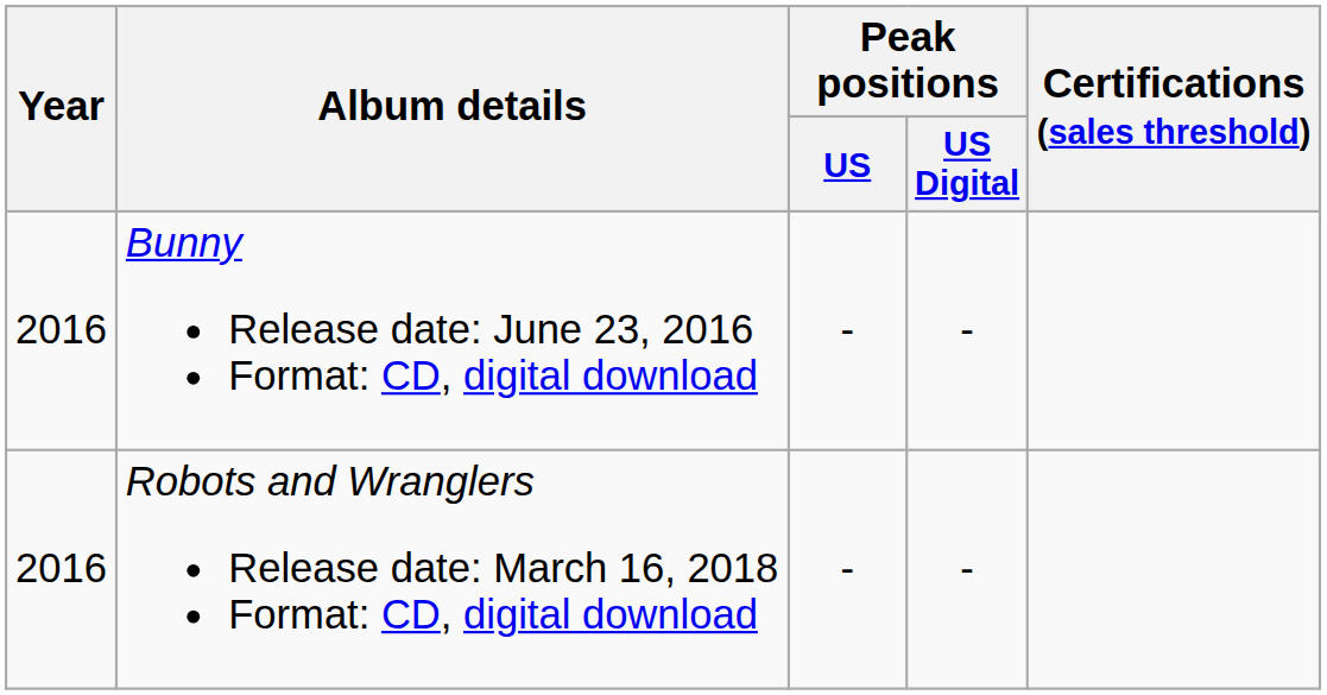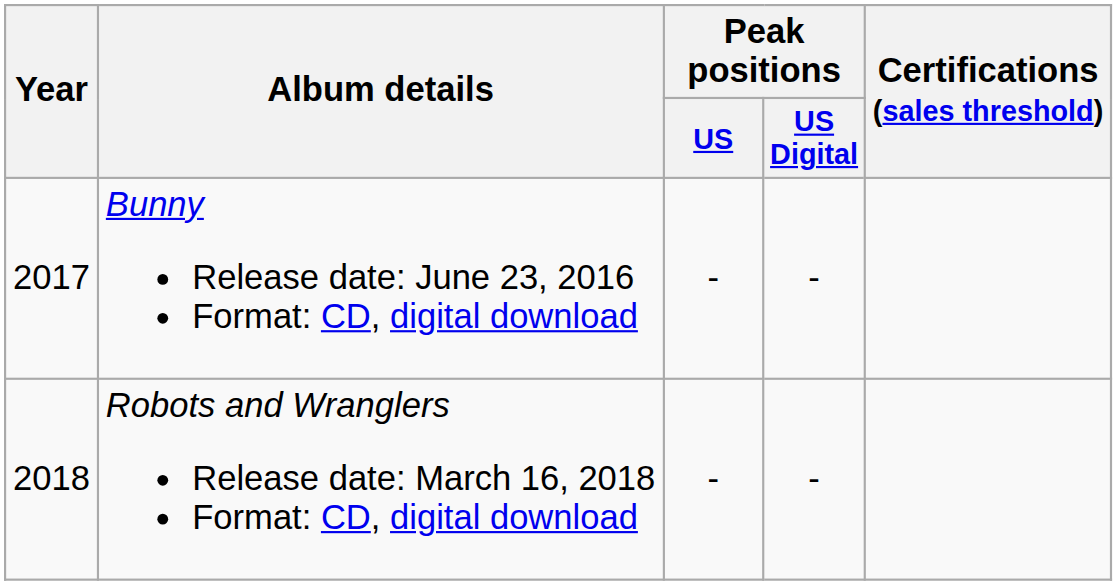row 3 | Year: 2016 -> 2017
row 4 | Year: 2016 -> 2018
